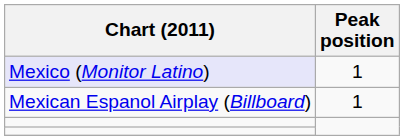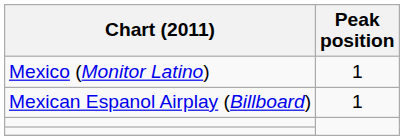row 2 | Chart (2011): lavender background -> no background
